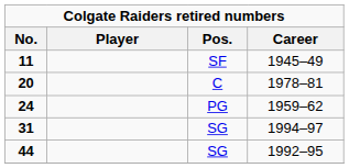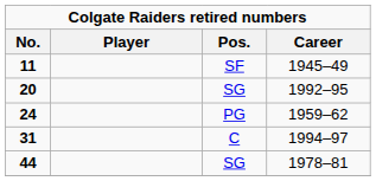20 | Pos.: C -> SG
20 | Career: 1978–81 -> 1992–95
31 | Pos.: SG -> C
44 | Career: 1992–95 -> 1978–81
